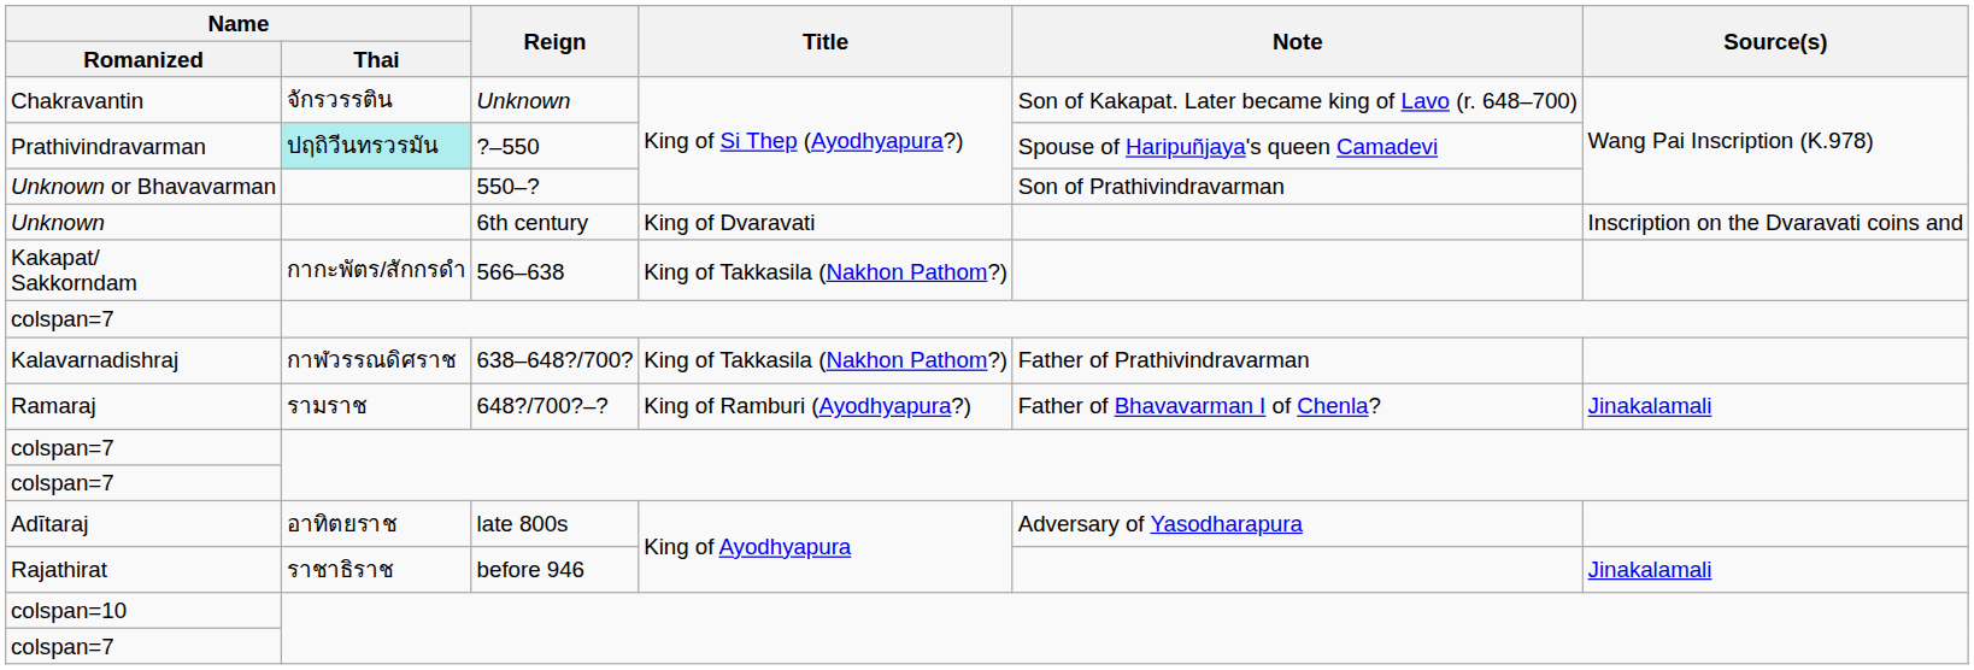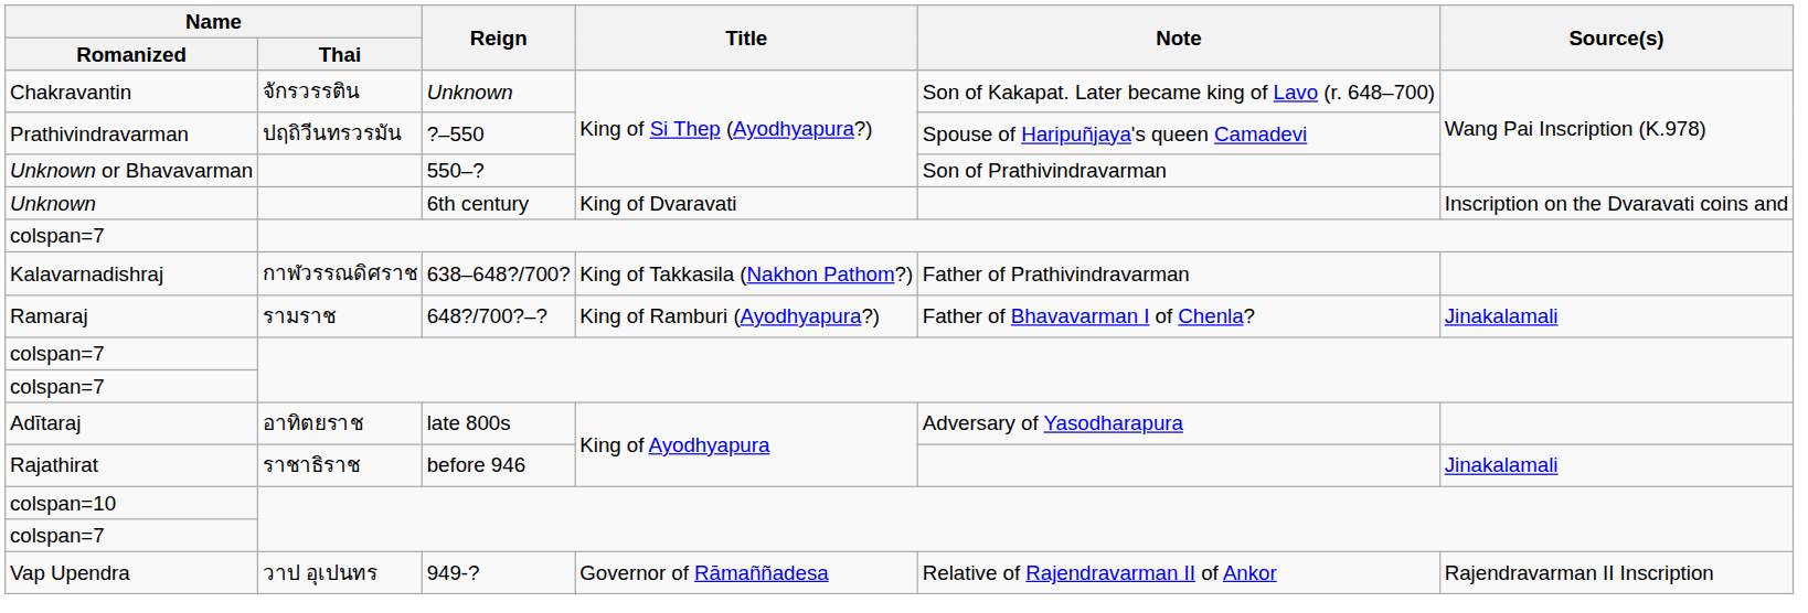Prathivindravarman | Name / Thai: paleturquoise background -> no background
- row: Kakapat/ Sakkorndam | กากะพัตร/สักกรดำ | 566–638 | King of Takkasila (Nakhon Pathom?)
+ row: Vap Upendra | วาป อุเปนทร | 949-? | Governor of Rāmaññadesa | Relative of Rajendravarman II of Ankor | Rajendravarman II Inscription
